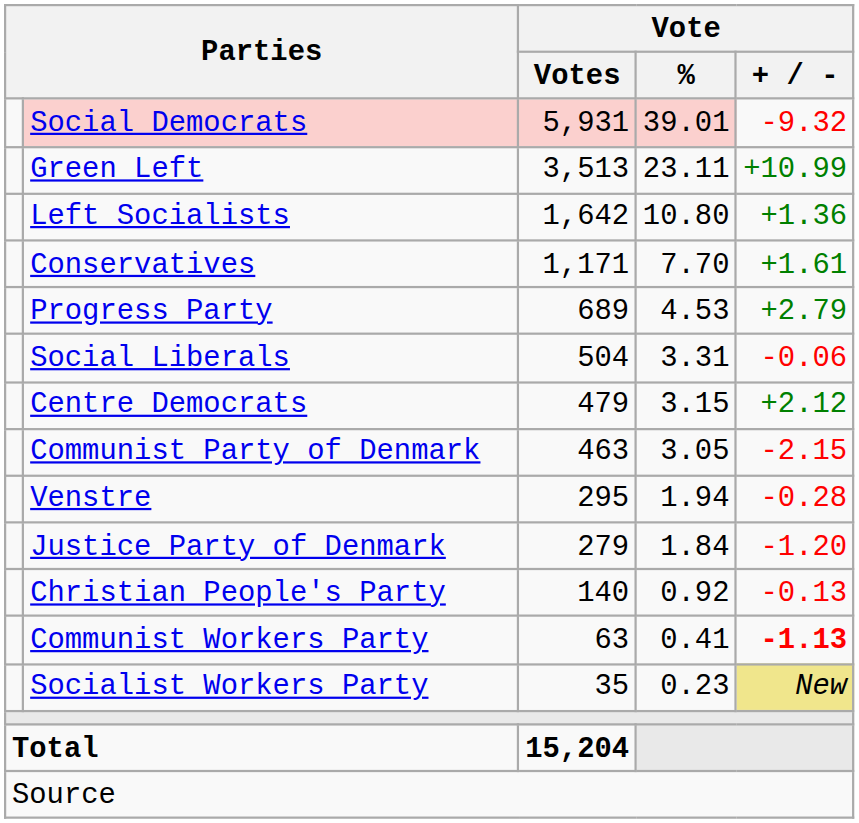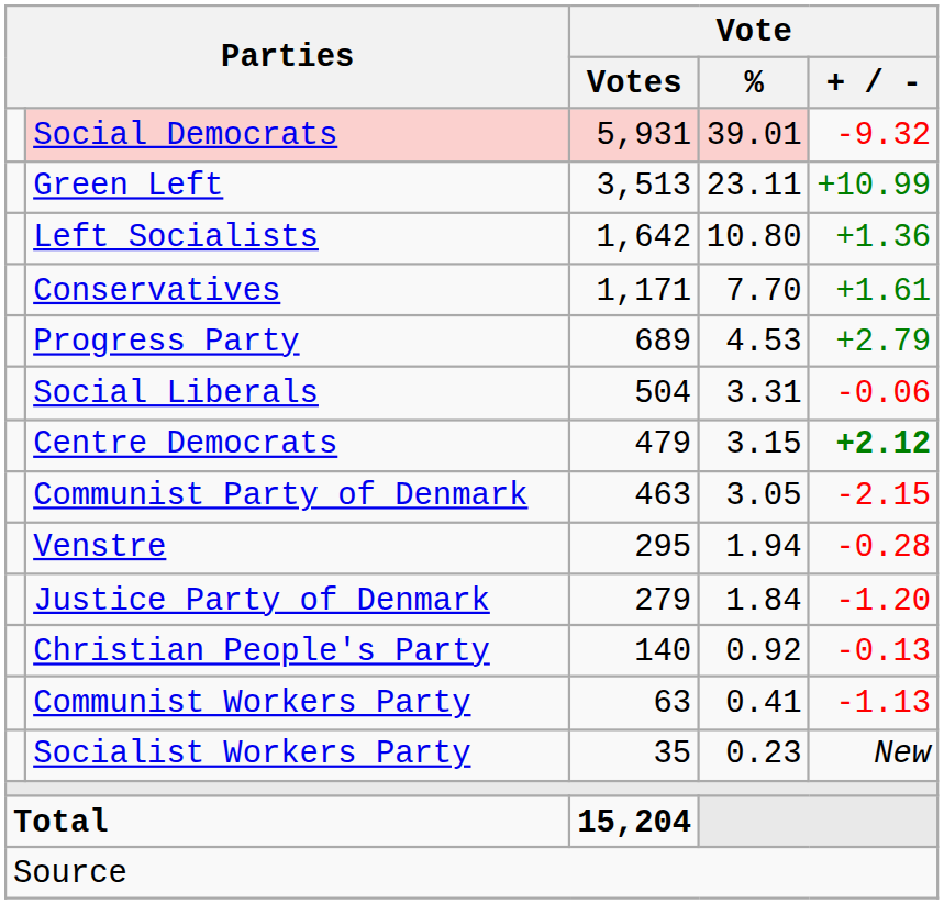Centre Democrats | Vote / + / -: normal -> bold
Communist Workers Party | Vote / + / -: bold -> normal
Socialist Workers Party | Vote / + / -: khaki background -> no background
